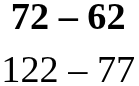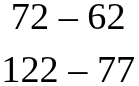72 – 62 | column 1: bold -> normal
